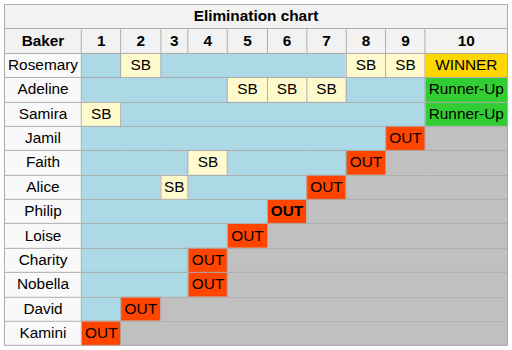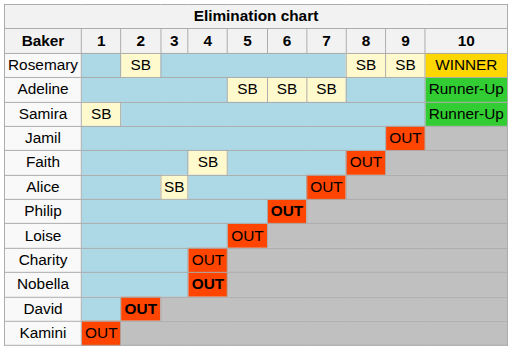Nobella | 4: normal -> bold
David | 2: normal -> bold
